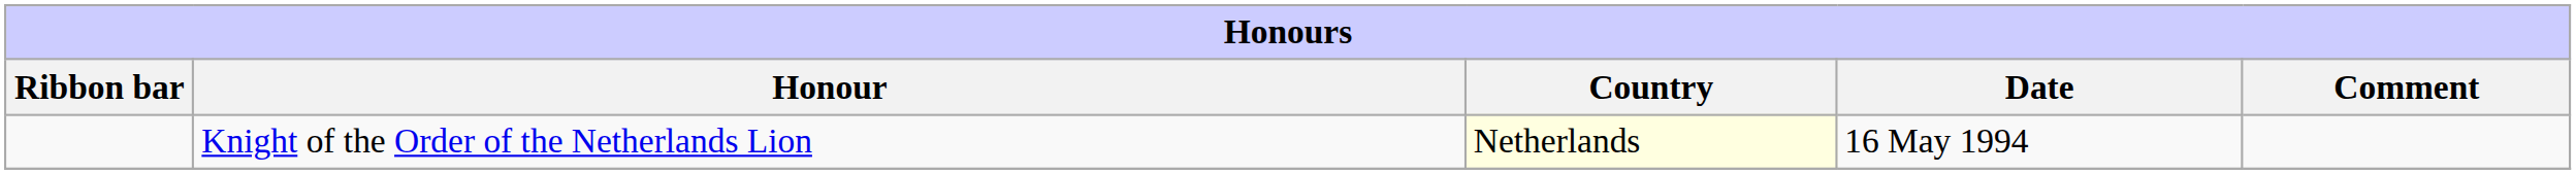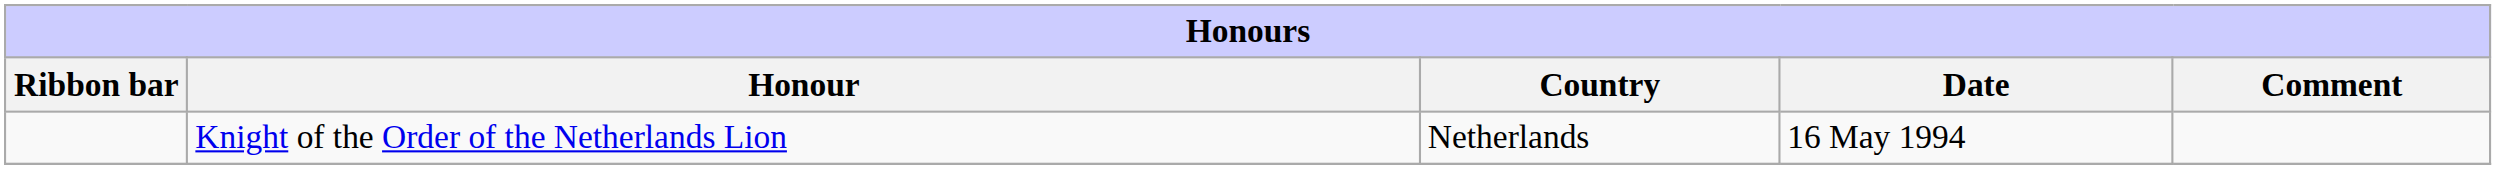Knight of the Order of the Netherlands Lion | Country: lightyellow background -> no background
